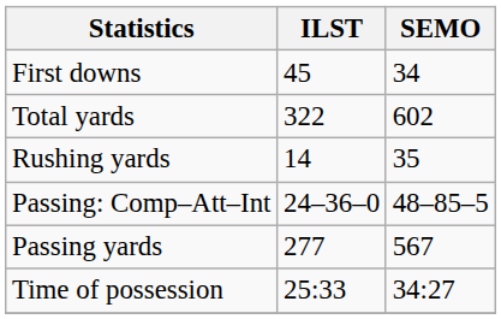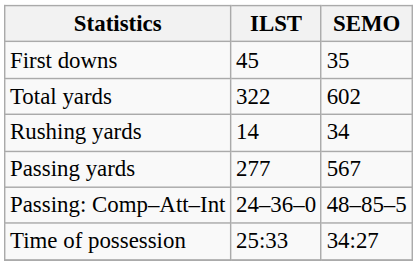First downs | SEMO: 34 -> 35
Rushing yards | SEMO: 35 -> 34
rows swapped: Passing yards <-> Passing: Comp–Att–Int
